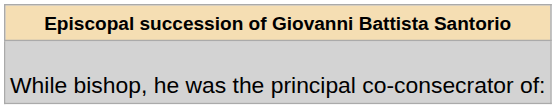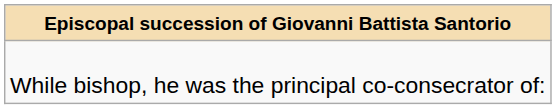row 2 | column 1: lightgrey background -> no background
